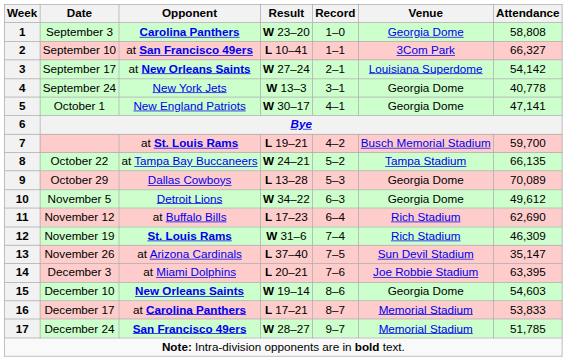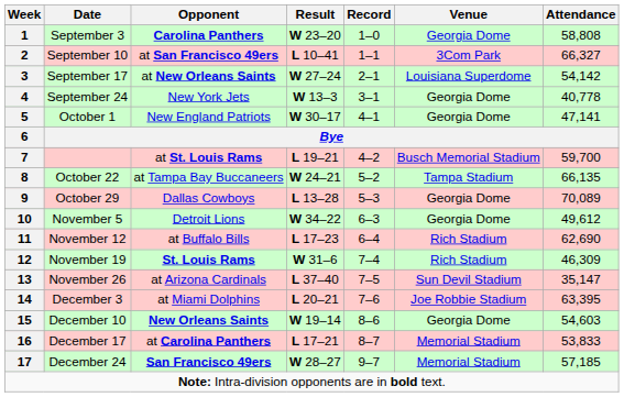17 | Attendance: 51,785 -> 57,185
